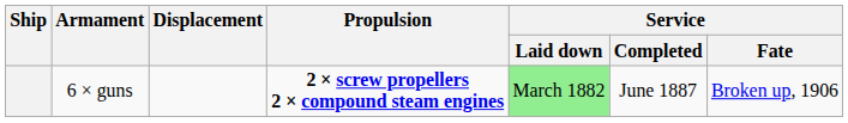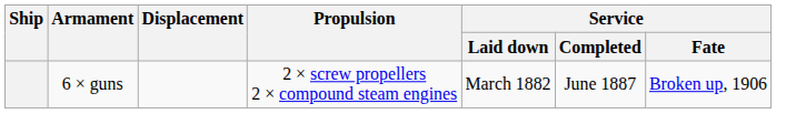6 × guns | Propulsion: bold -> normal
6 × guns | Service / Laid down: lightgreen background -> no background
